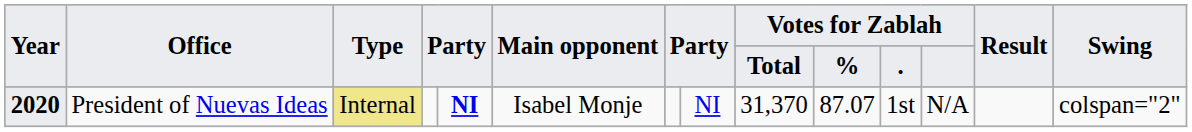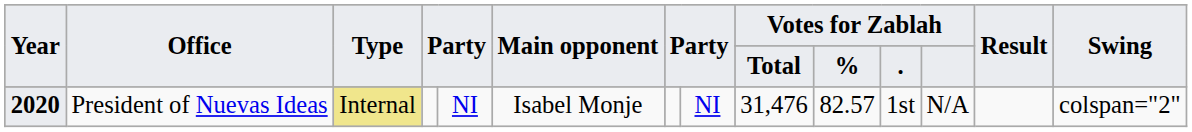2020 | column 5: bold -> normal
2020 | Votes for Zablah / Total: 31,370 -> 31,476
2020 | Votes for Zablah / %: 87.07 -> 82.57
